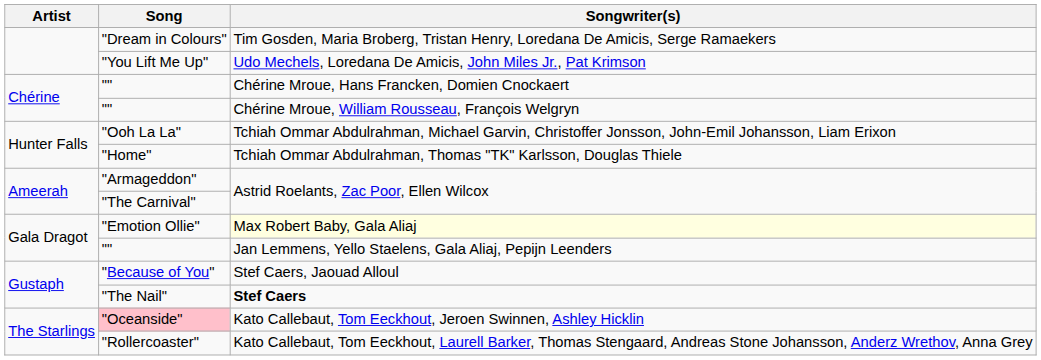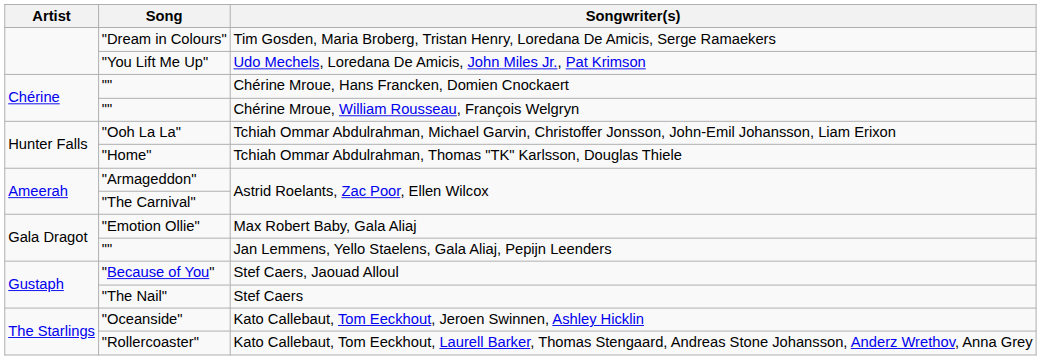Max Robert Baby, Gala Aliaj | Songwriter(s): lightyellow background -> no background
Stef Caers | Songwriter(s): bold -> normal
Kato Callebaut, Tom Eeckhout, Jeroen Swinnen, Ashley Hicklin | Song: pink background -> no background
